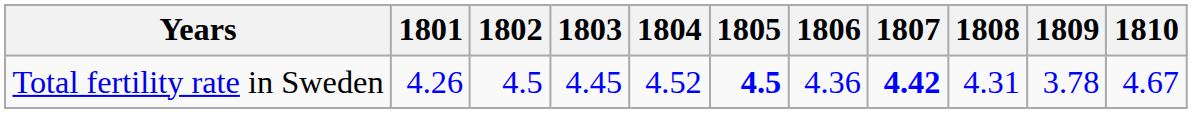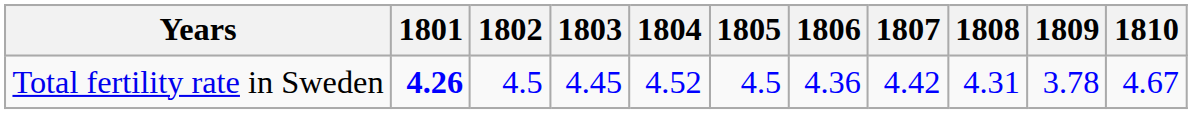row 2 | 1801: normal -> bold
row 2 | 1805: bold -> normal
row 2 | 1807: bold -> normal
